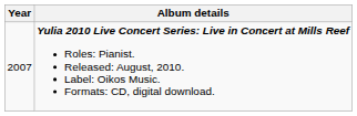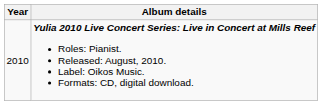row 2 | Year: 2007 -> 2010
